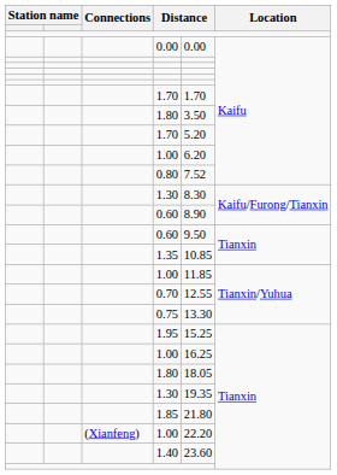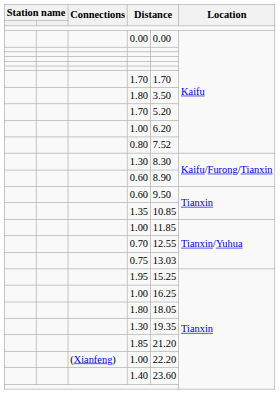0.75 | column 5: 13.30 -> 13.03
1.85 | column 5: 21.80 -> 21.20
